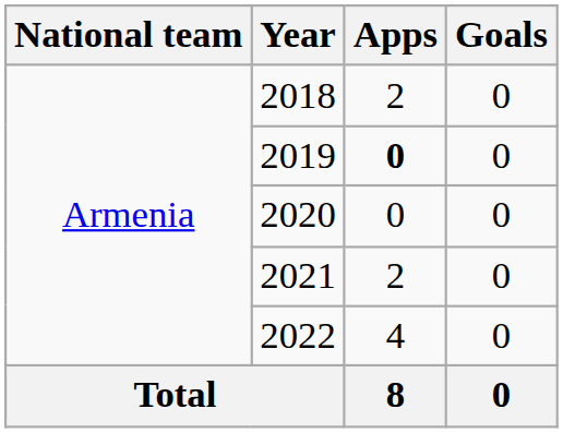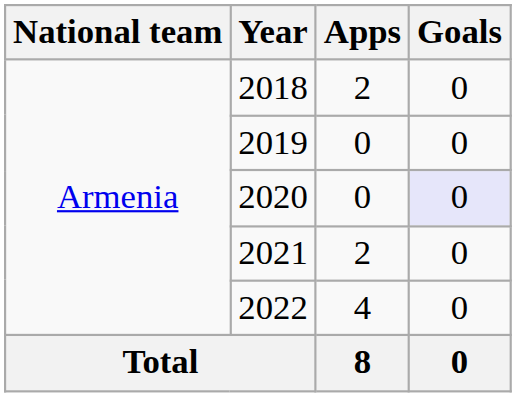2019 | Apps: bold -> normal
2020 | Goals: no background -> lavender background
